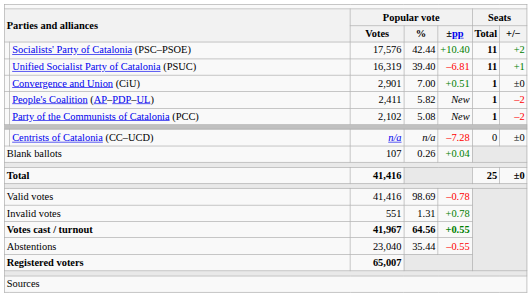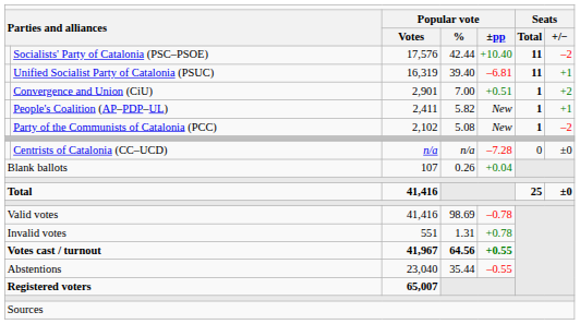Socialists' Party of Catalonia (PSC–PSOE) | column 7: +2 -> –2
Convergence and Union (CiU) | column 7: ±0 -> +2
People's Coalition (AP–PDP–UL) | column 7: –2 -> +1
